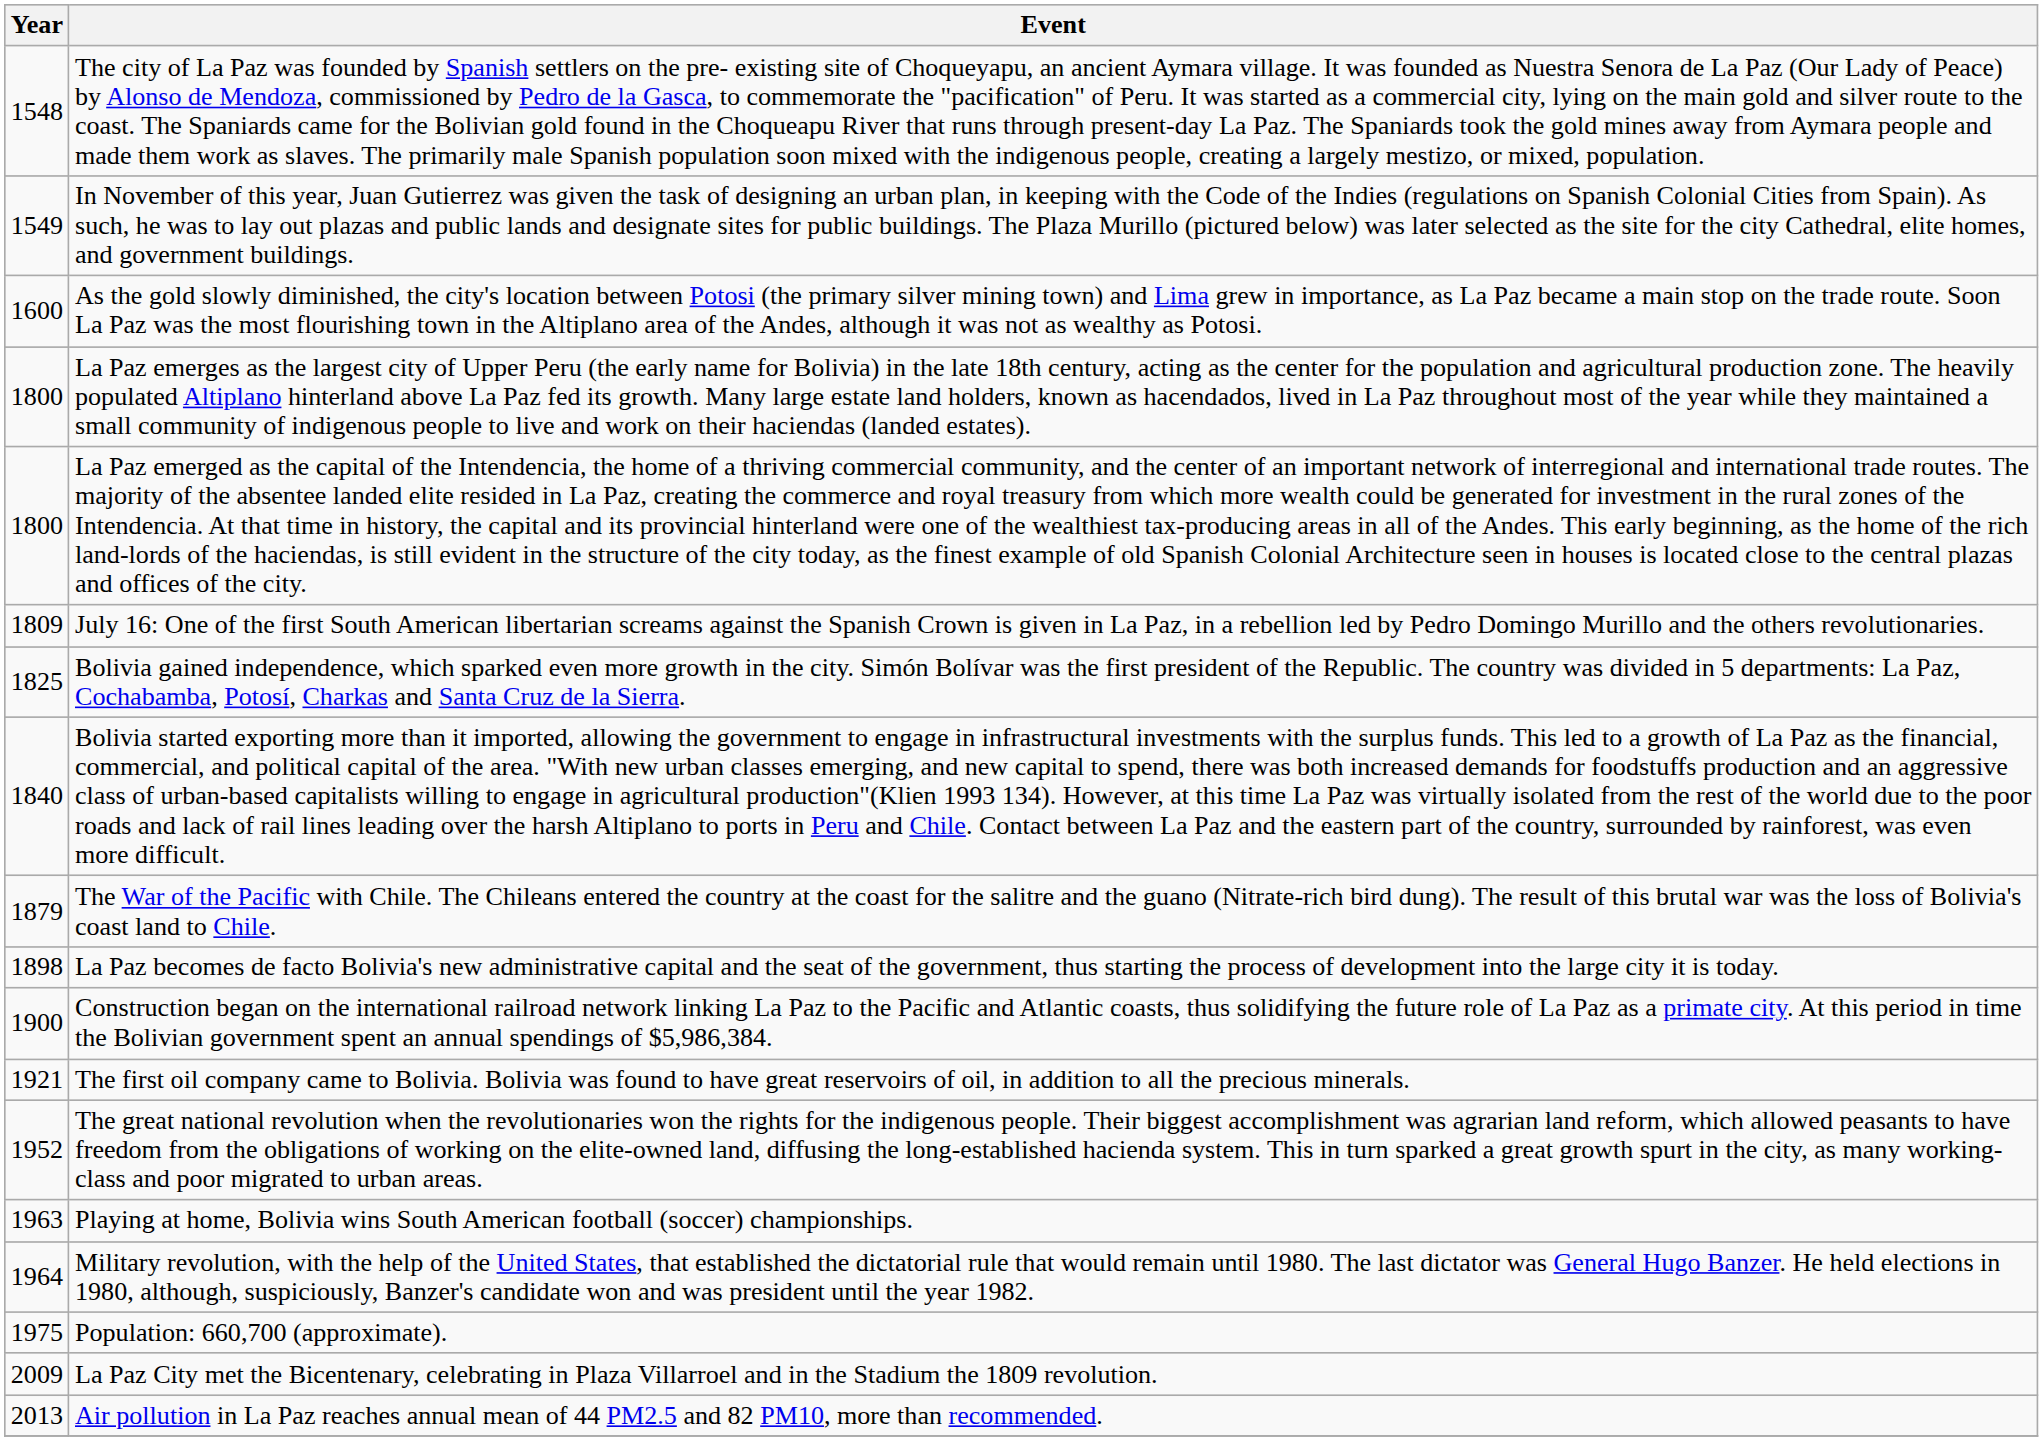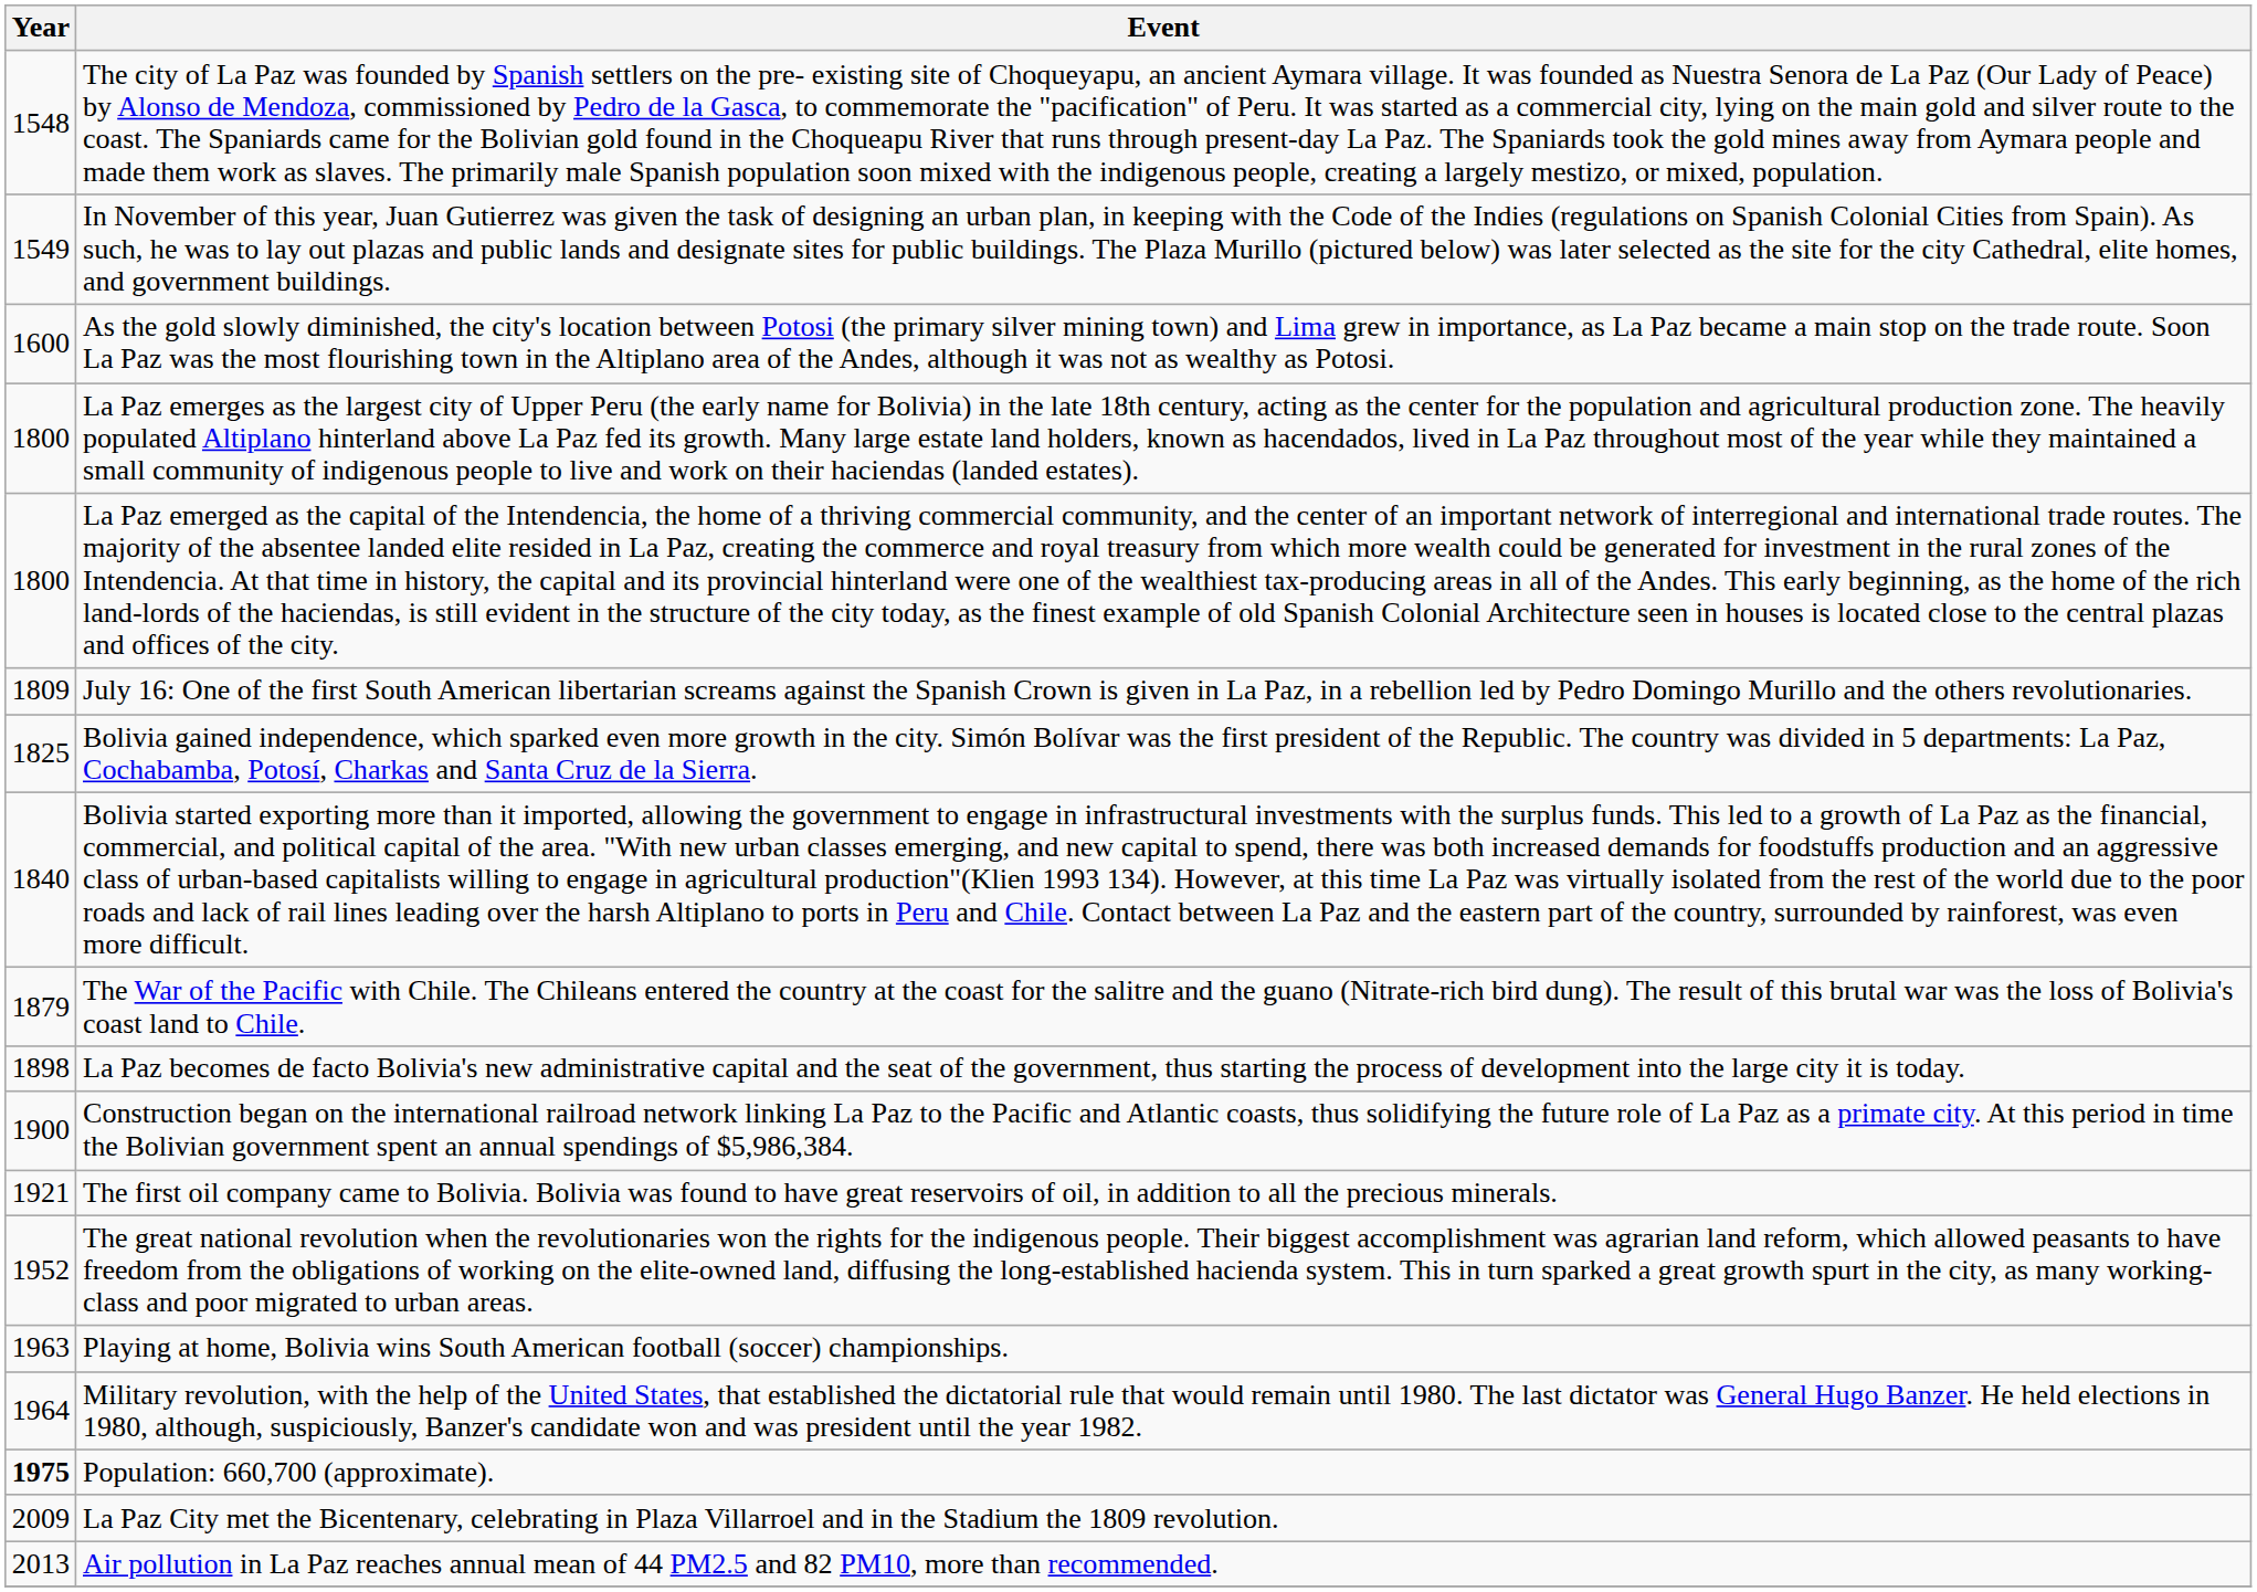Population: 660,700 (approximate). | Year: normal -> bold
